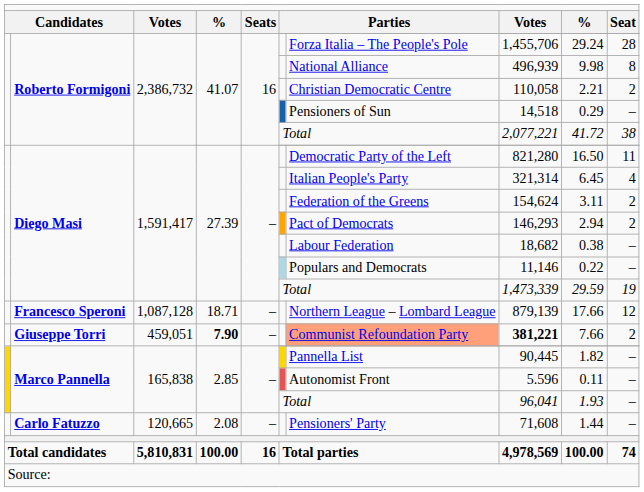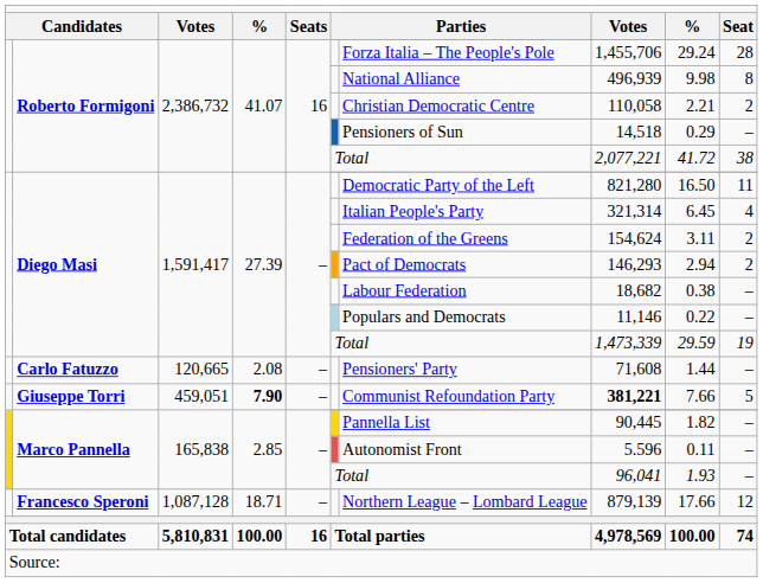rows swapped: Francesco Speroni <-> Carlo Fatuzzo
Giuseppe Torri | column 7: lightsalmon background -> no background
Giuseppe Torri | column 10: 2 -> 5
